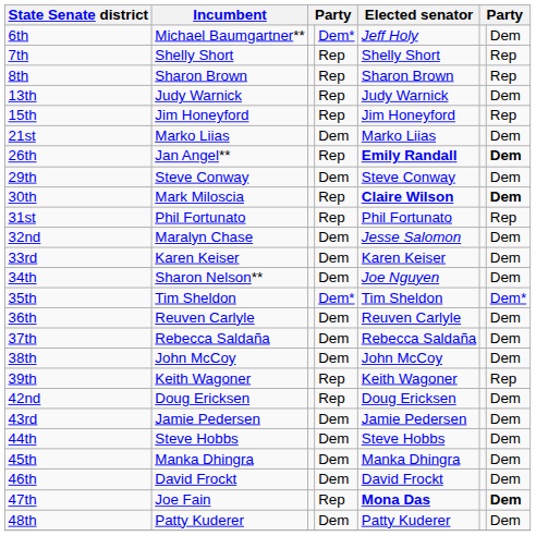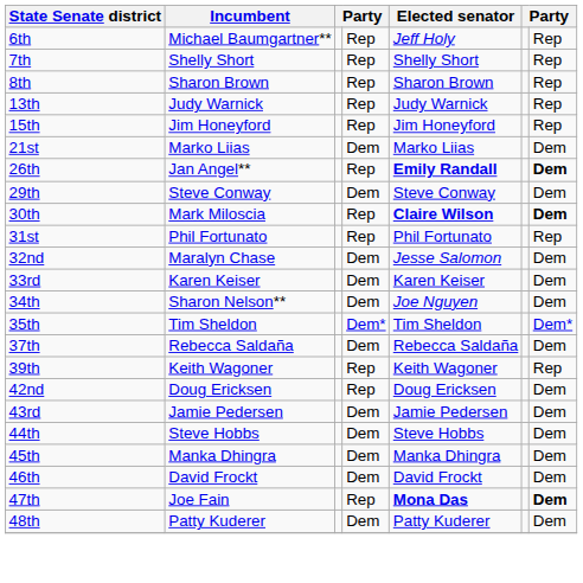6th | column 4: Dem* -> Rep
6th | column 7: Dem -> Rep
13th | column 7: Dem -> Rep
- row: 36th | Reuven Carlyle | Dem | Reuven Carlyle | Dem
- row: 38th | John McCoy | Dem | John McCoy | Dem
